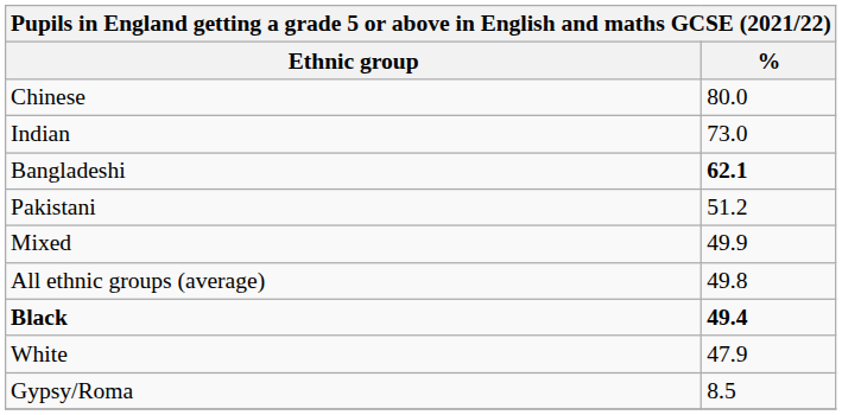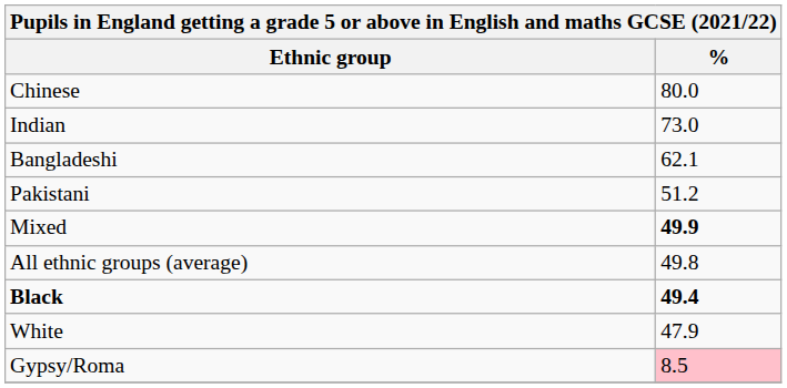Bangladeshi | %: bold -> normal
Mixed | %: normal -> bold
Gypsy/Roma | %: no background -> pink background
